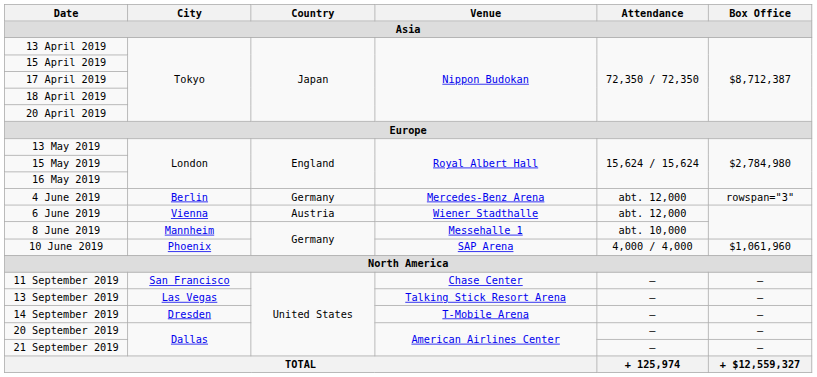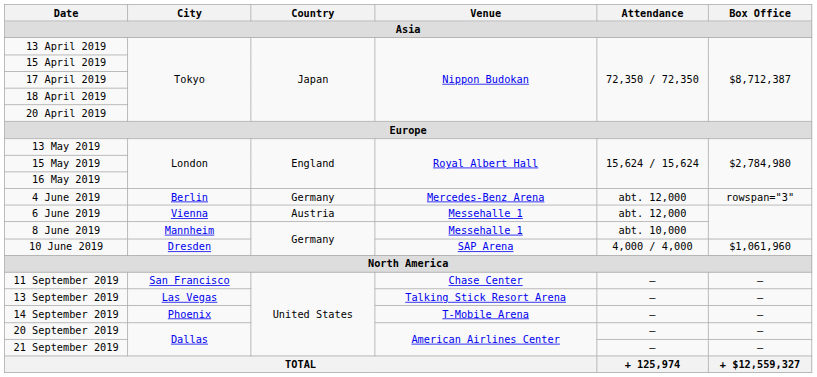6 June 2019 | Venue: Wiener Stadthalle -> Messehalle 1
10 June 2019 | City: Phoenix -> Dresden
14 September 2019 | City: Dresden -> Phoenix
